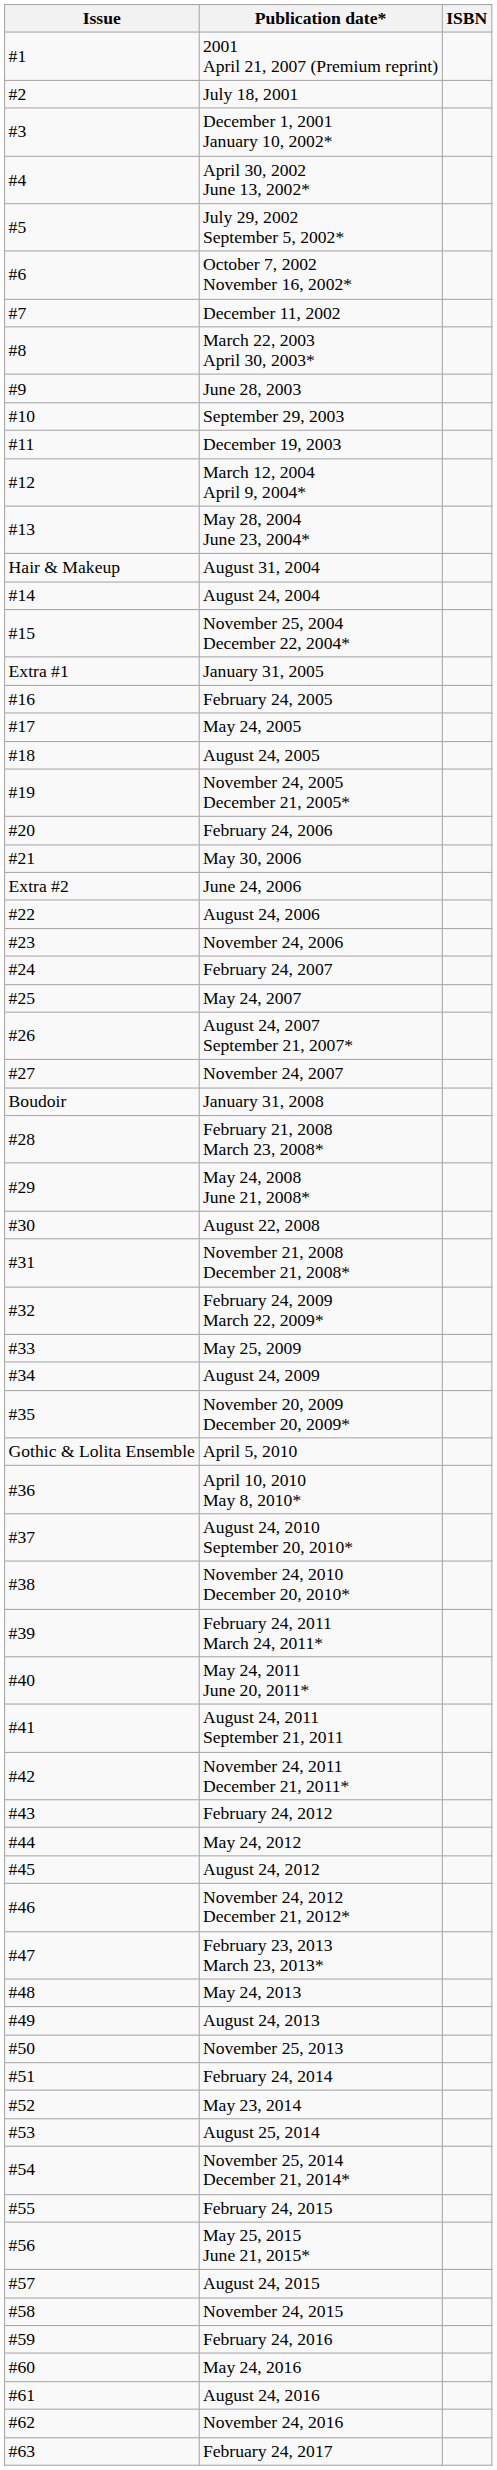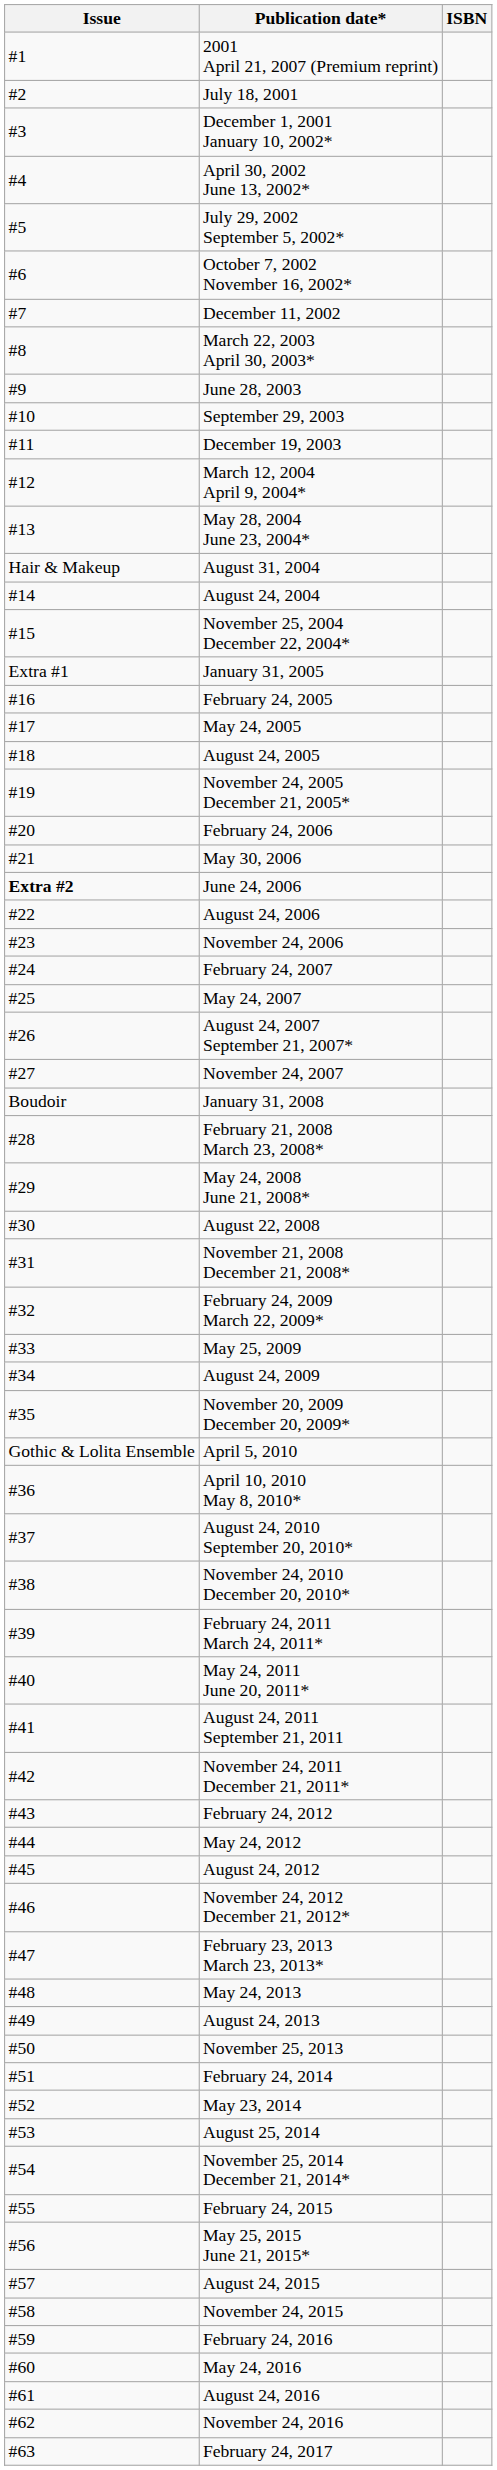June 24, 2006 | Issue: normal -> bold
